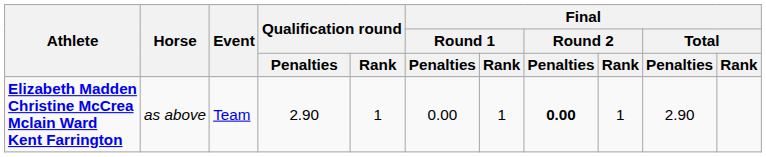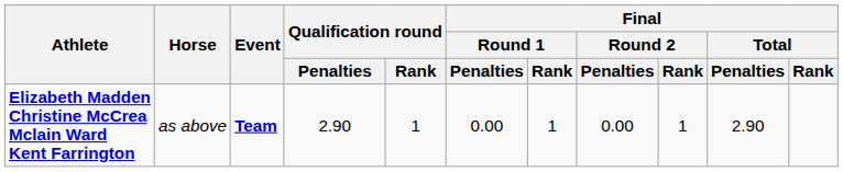row 4 | Event: normal -> bold
row 4 | Final / Round 2 / Penalties: bold -> normal
